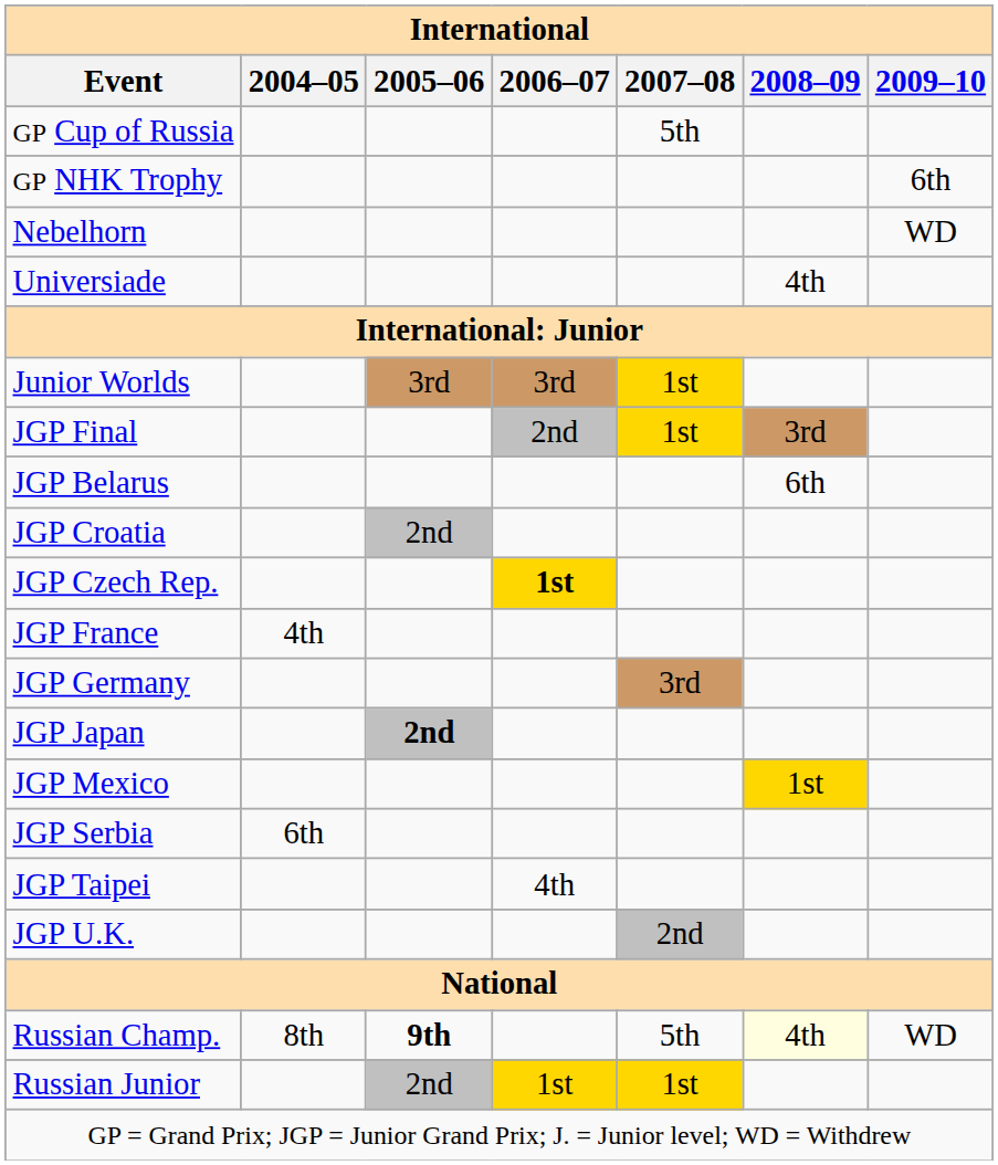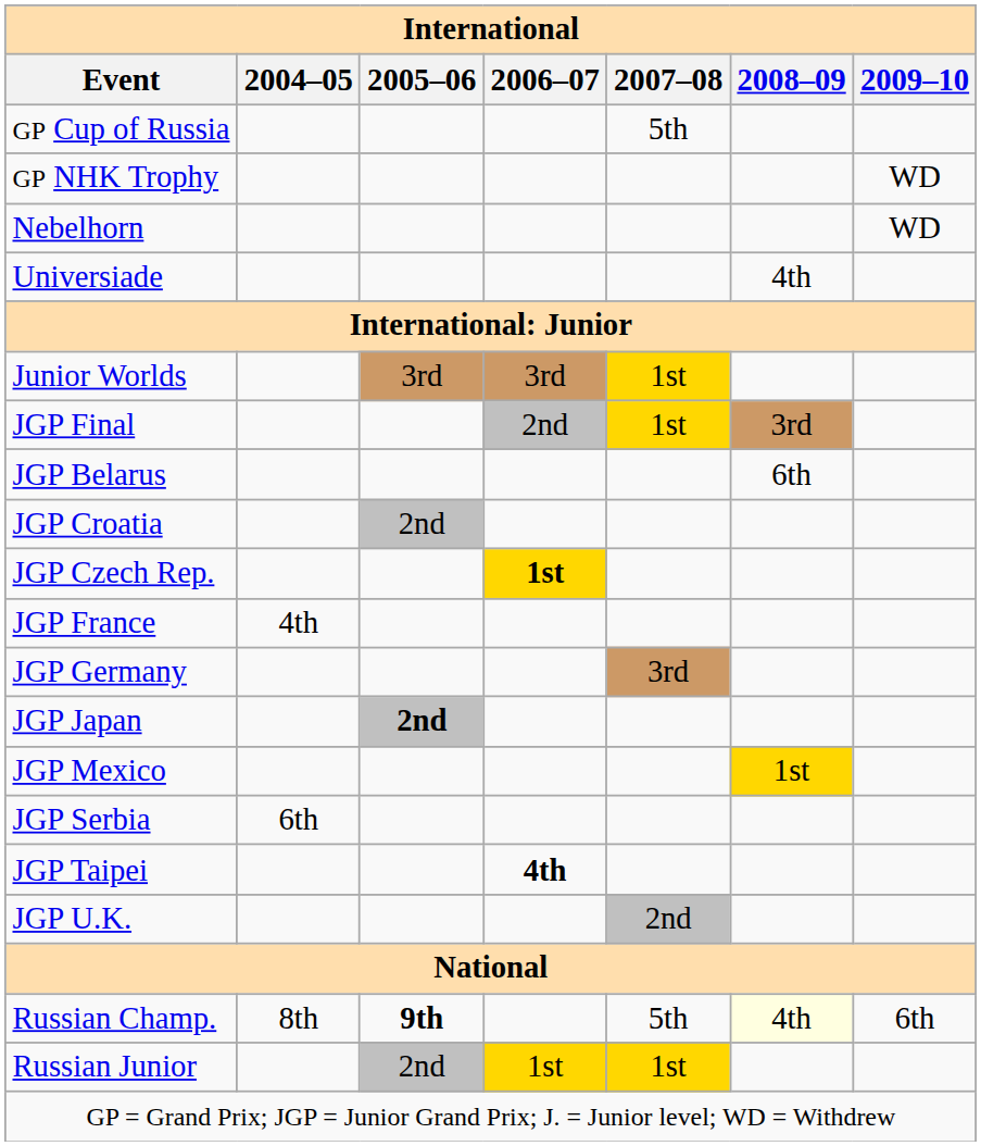GP NHK Trophy | 2009–10: 6th -> WD
JGP Taipei | 2006–07: normal -> bold
Russian Champ. | 2009–10: WD -> 6th
